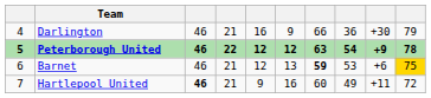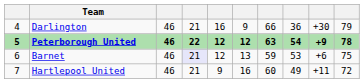Barnet | column 4: no background -> lavender background
Barnet | column 7: bold -> normal
Barnet | column 10: gold background -> no background
Hartlepool United | column 3: bold -> normal
